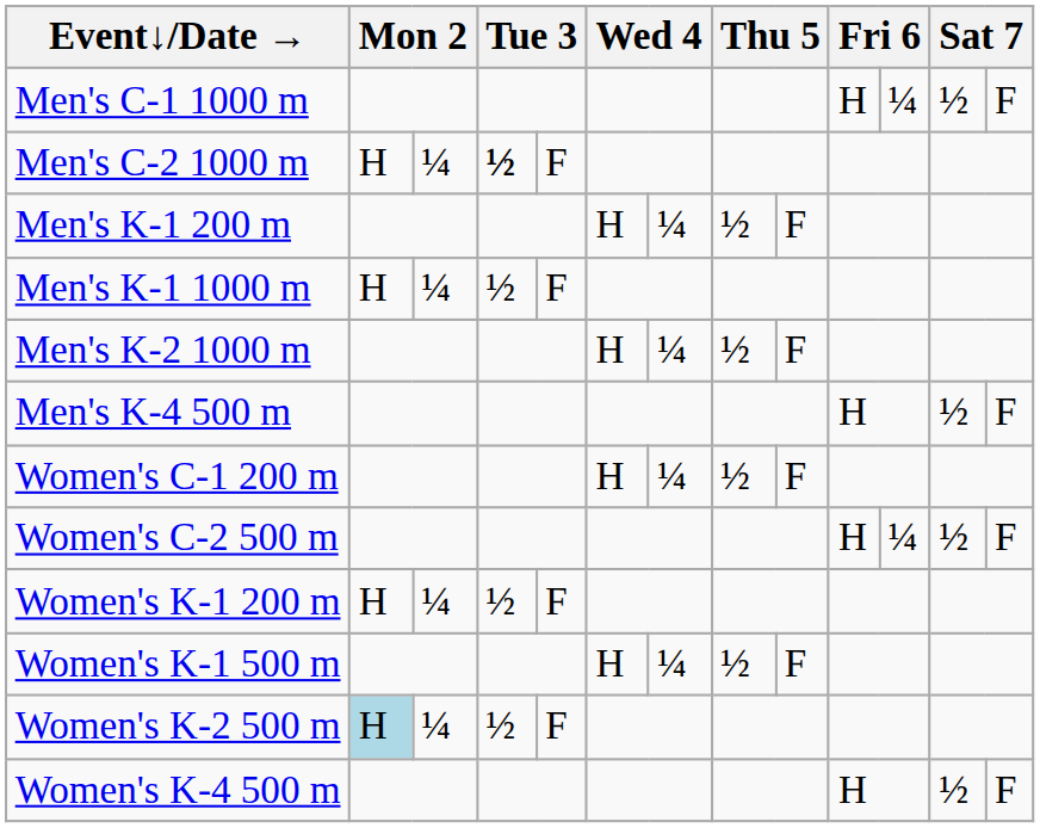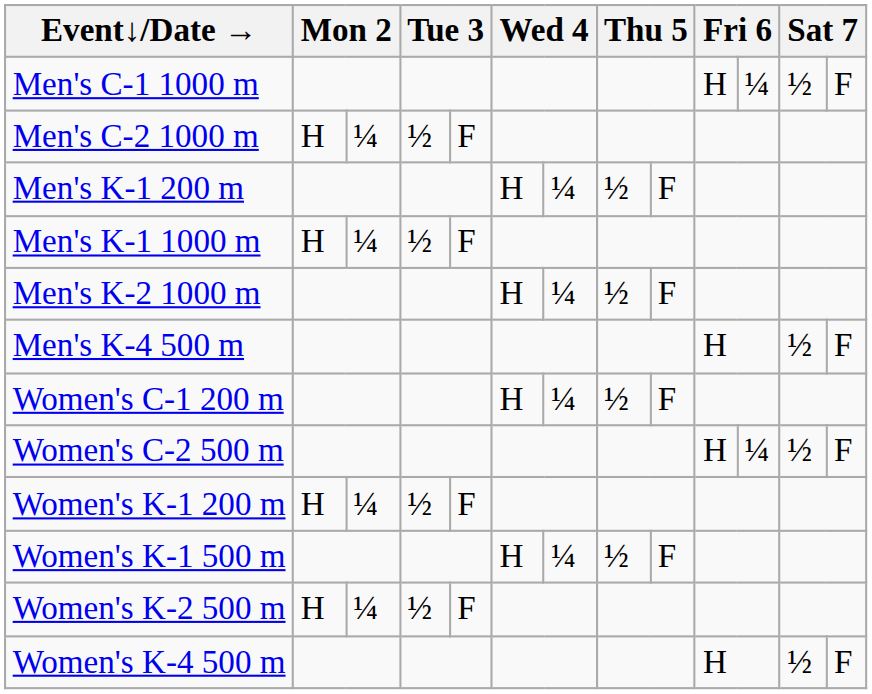Men's C-2 1000 m | column 4: bold -> normal
Women's K-2 500 m | column 2: lightblue background -> no background
